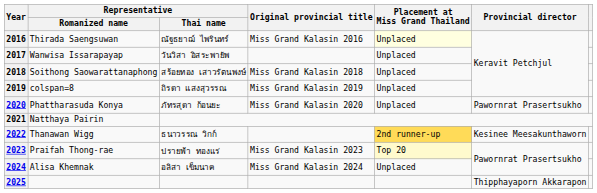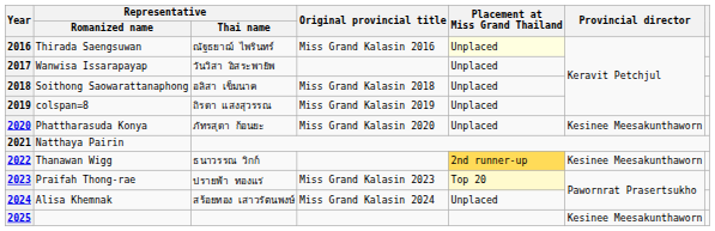2018 | Representative / Thai name: สร้อยทอง เสาวรัตนพงษ์ -> อลิสา เข็มนาค
2020 | Provincial director: Pawornrat Prasertsukho -> Kesinee Meesakunthaworn
2024 | Representative / Thai name: อลิสา เข็มนาค -> สร้อยทอง เสาวรัตนพงษ์
2025 | Provincial director: Thipphayaporn Akkarapon -> Kesinee Meesakunthaworn
